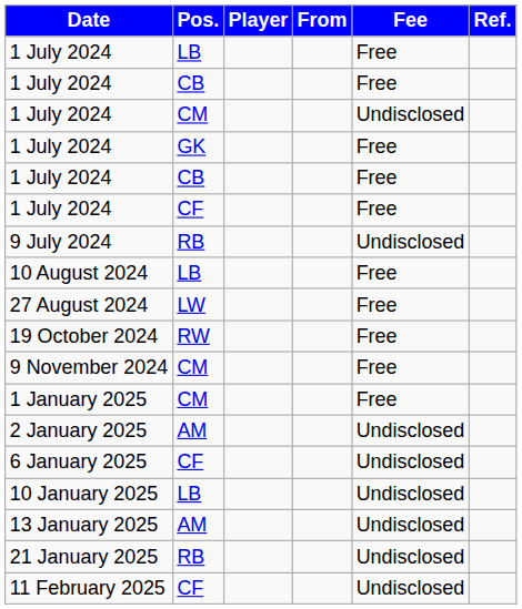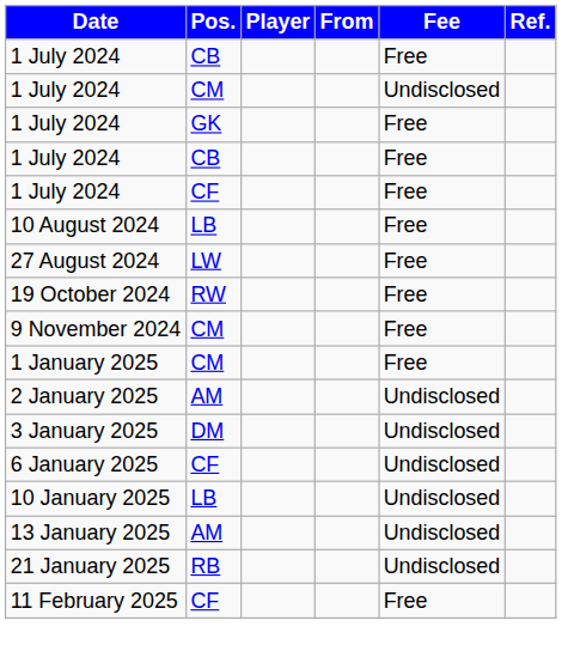- row: 1 July 2024 | LB | Free
- row: 9 July 2024 | RB | Undisclosed
+ row: 3 January 2025 | DM | Undisclosed
11 February 2025 | Fee: Undisclosed -> Free
